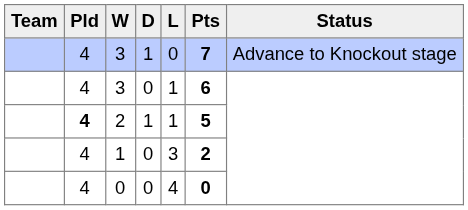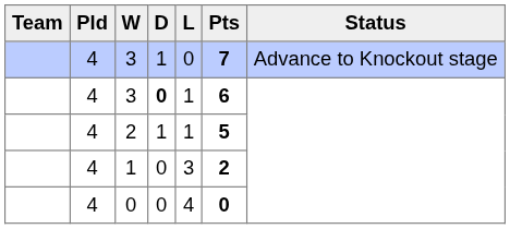row 3 | D: normal -> bold
row 4 | Pld: bold -> normal
